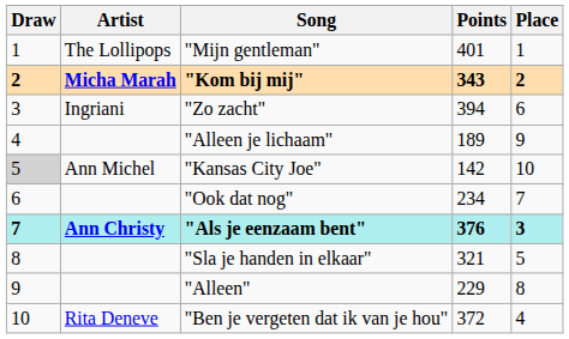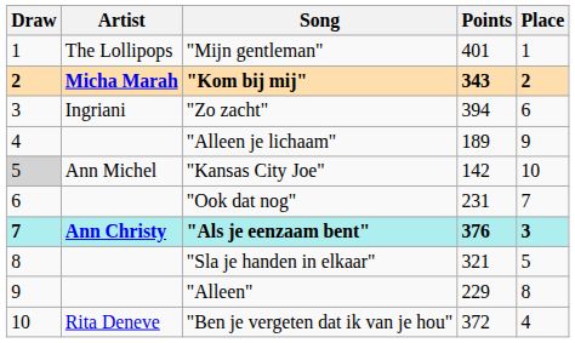"Ook dat nog" | Points: 234 -> 231
